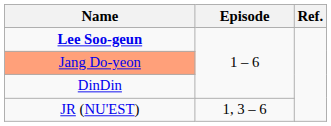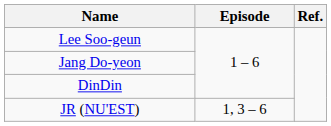Lee Soo-geun | Name: bold -> normal
Jang Do-yeon | Name: lightsalmon background -> no background
